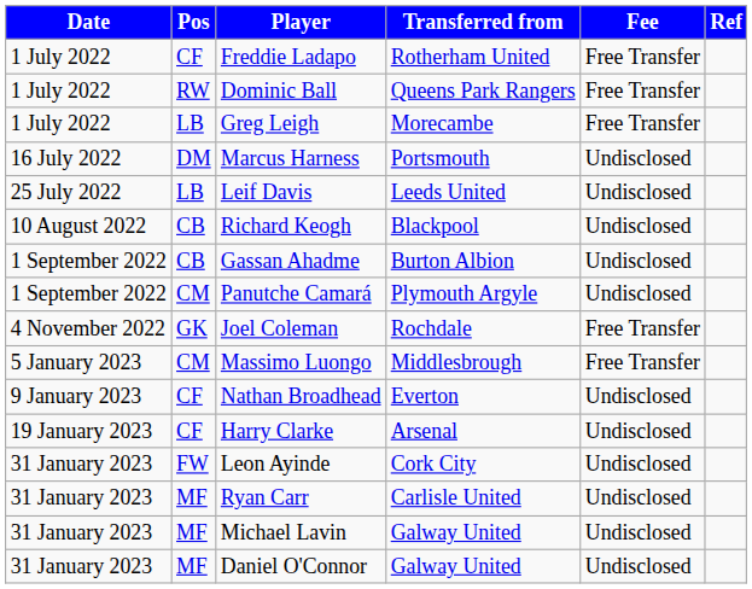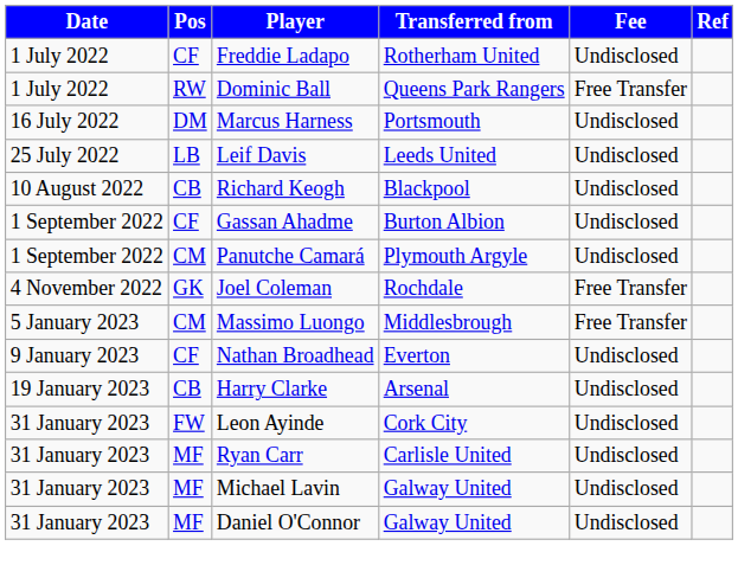Freddie Ladapo | Fee: Free Transfer -> Undisclosed
- row: 1 July 2022 | LB | Greg Leigh | Morecambe | Free Transfer
Gassan Ahadme | Pos: CB -> CF
Harry Clarke | Pos: CF -> CB
